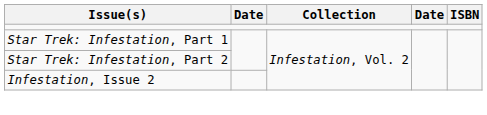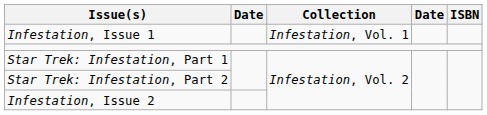+ row: Infestation, Issue 1 | Infestation, Vol. 1
